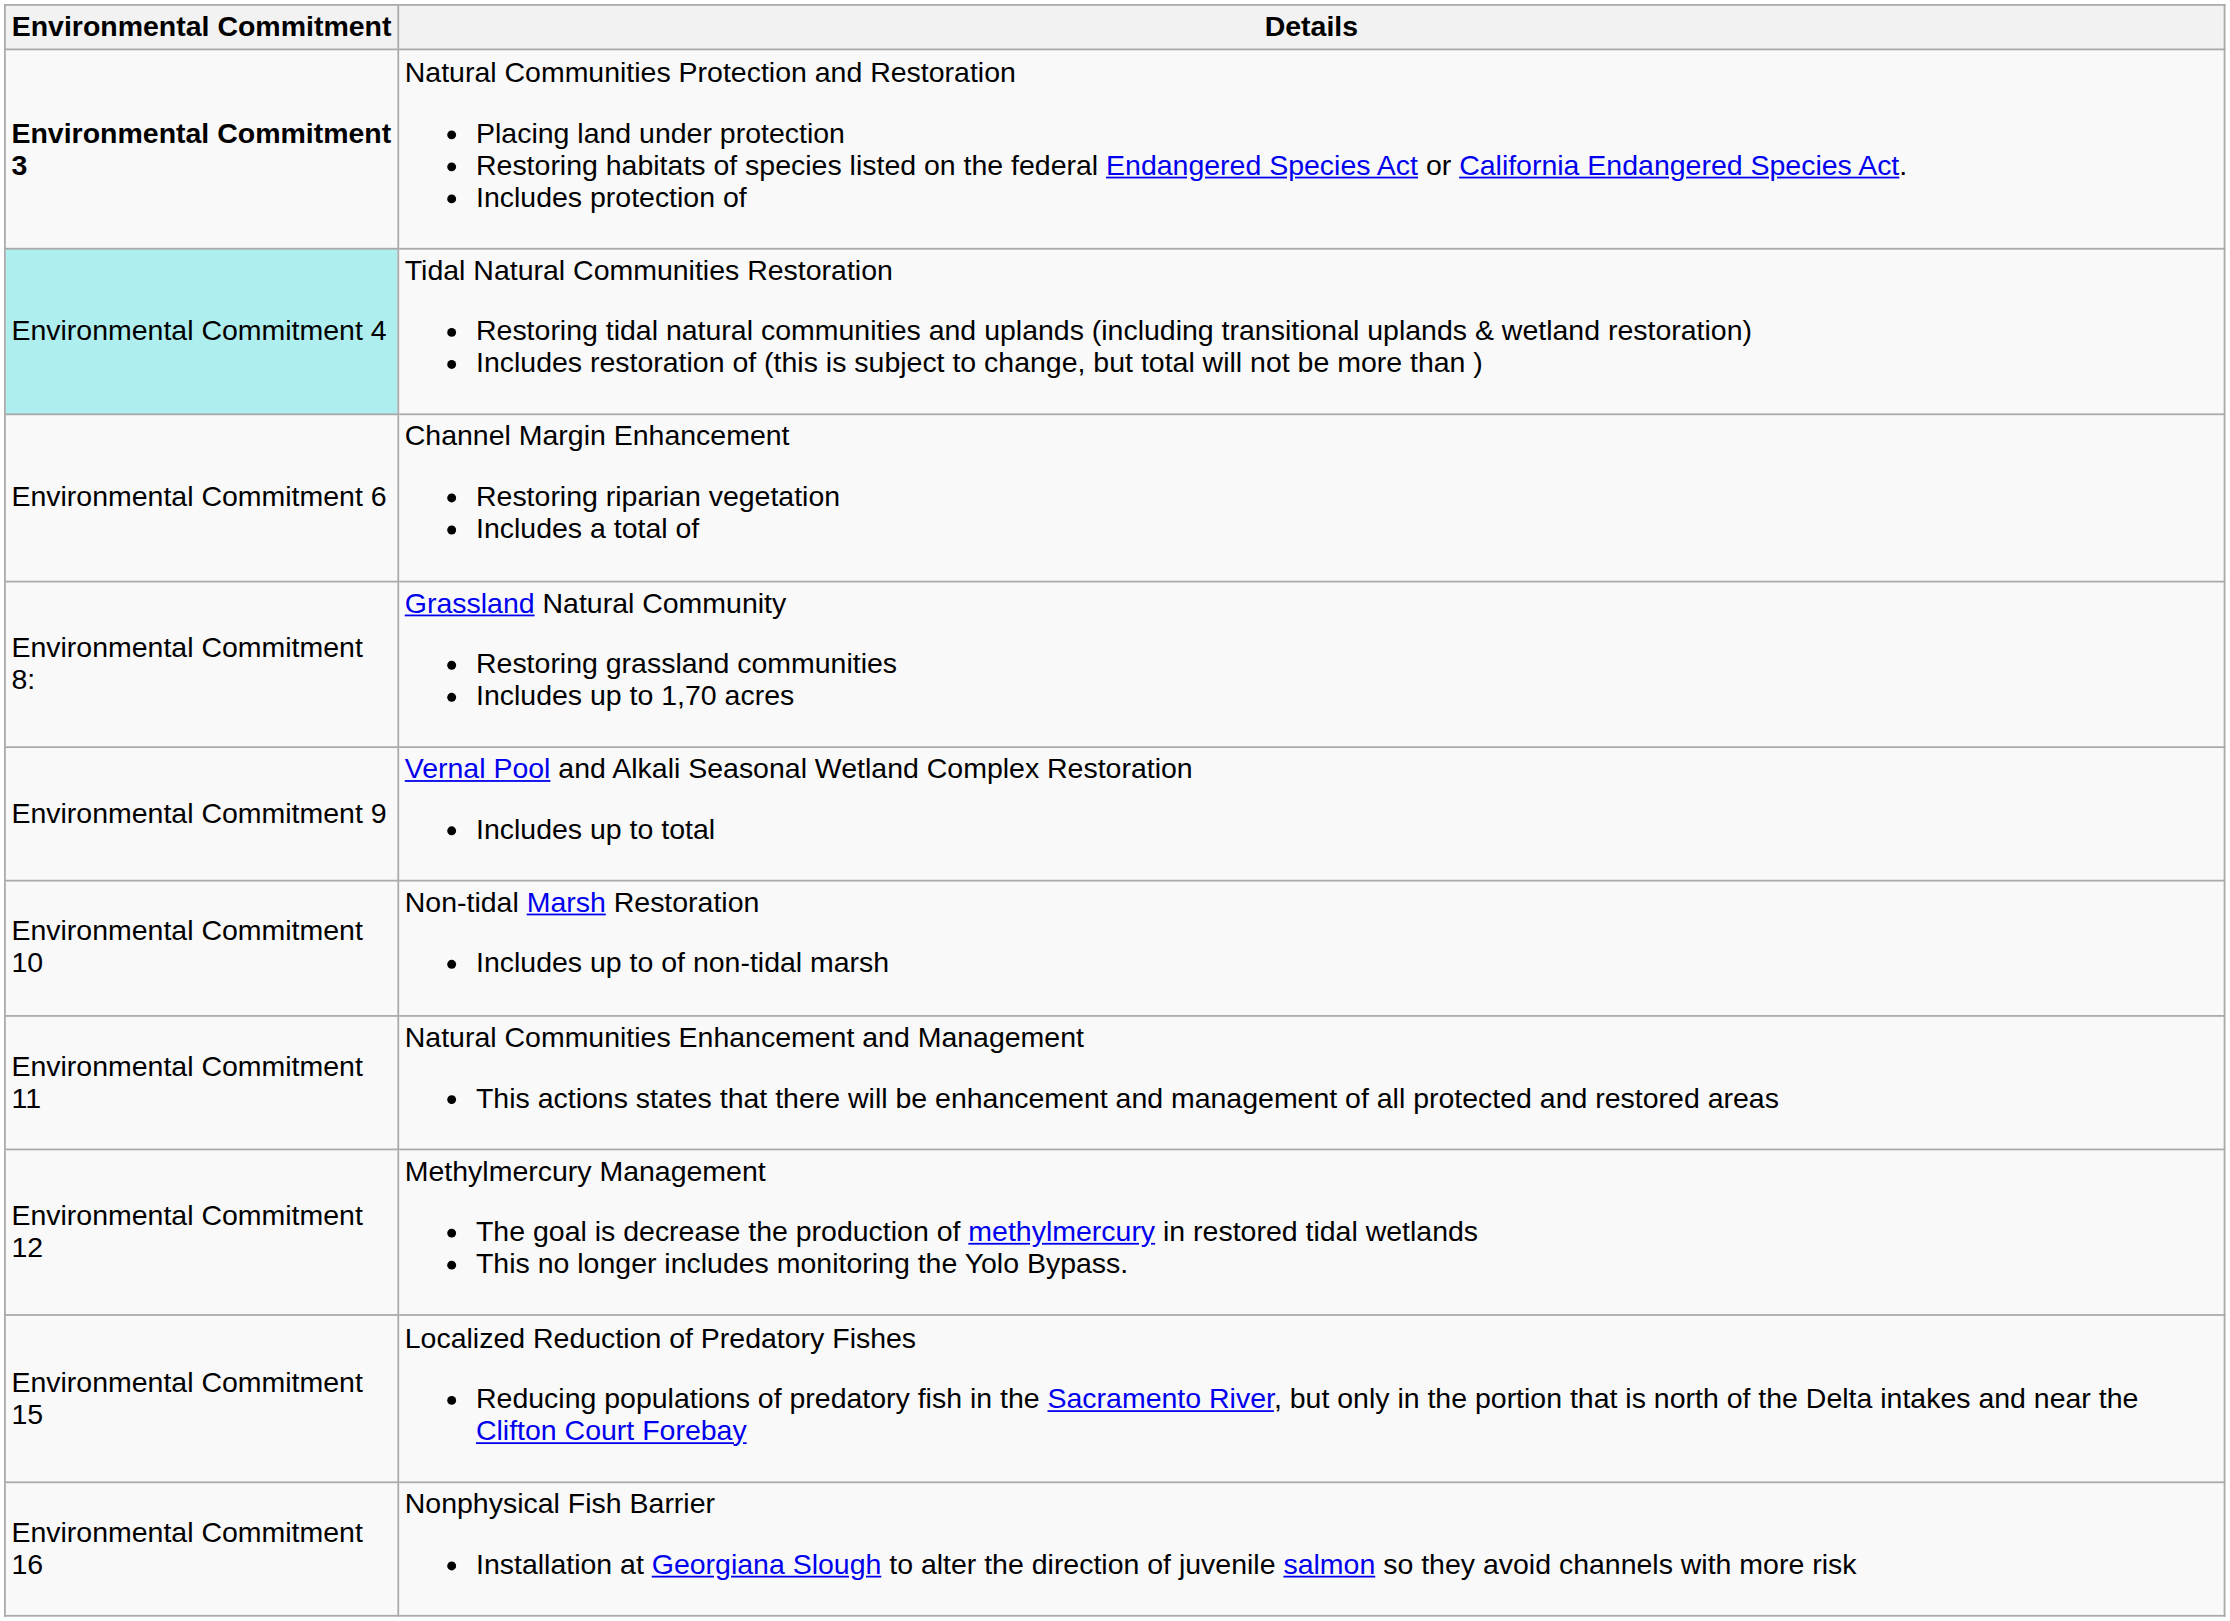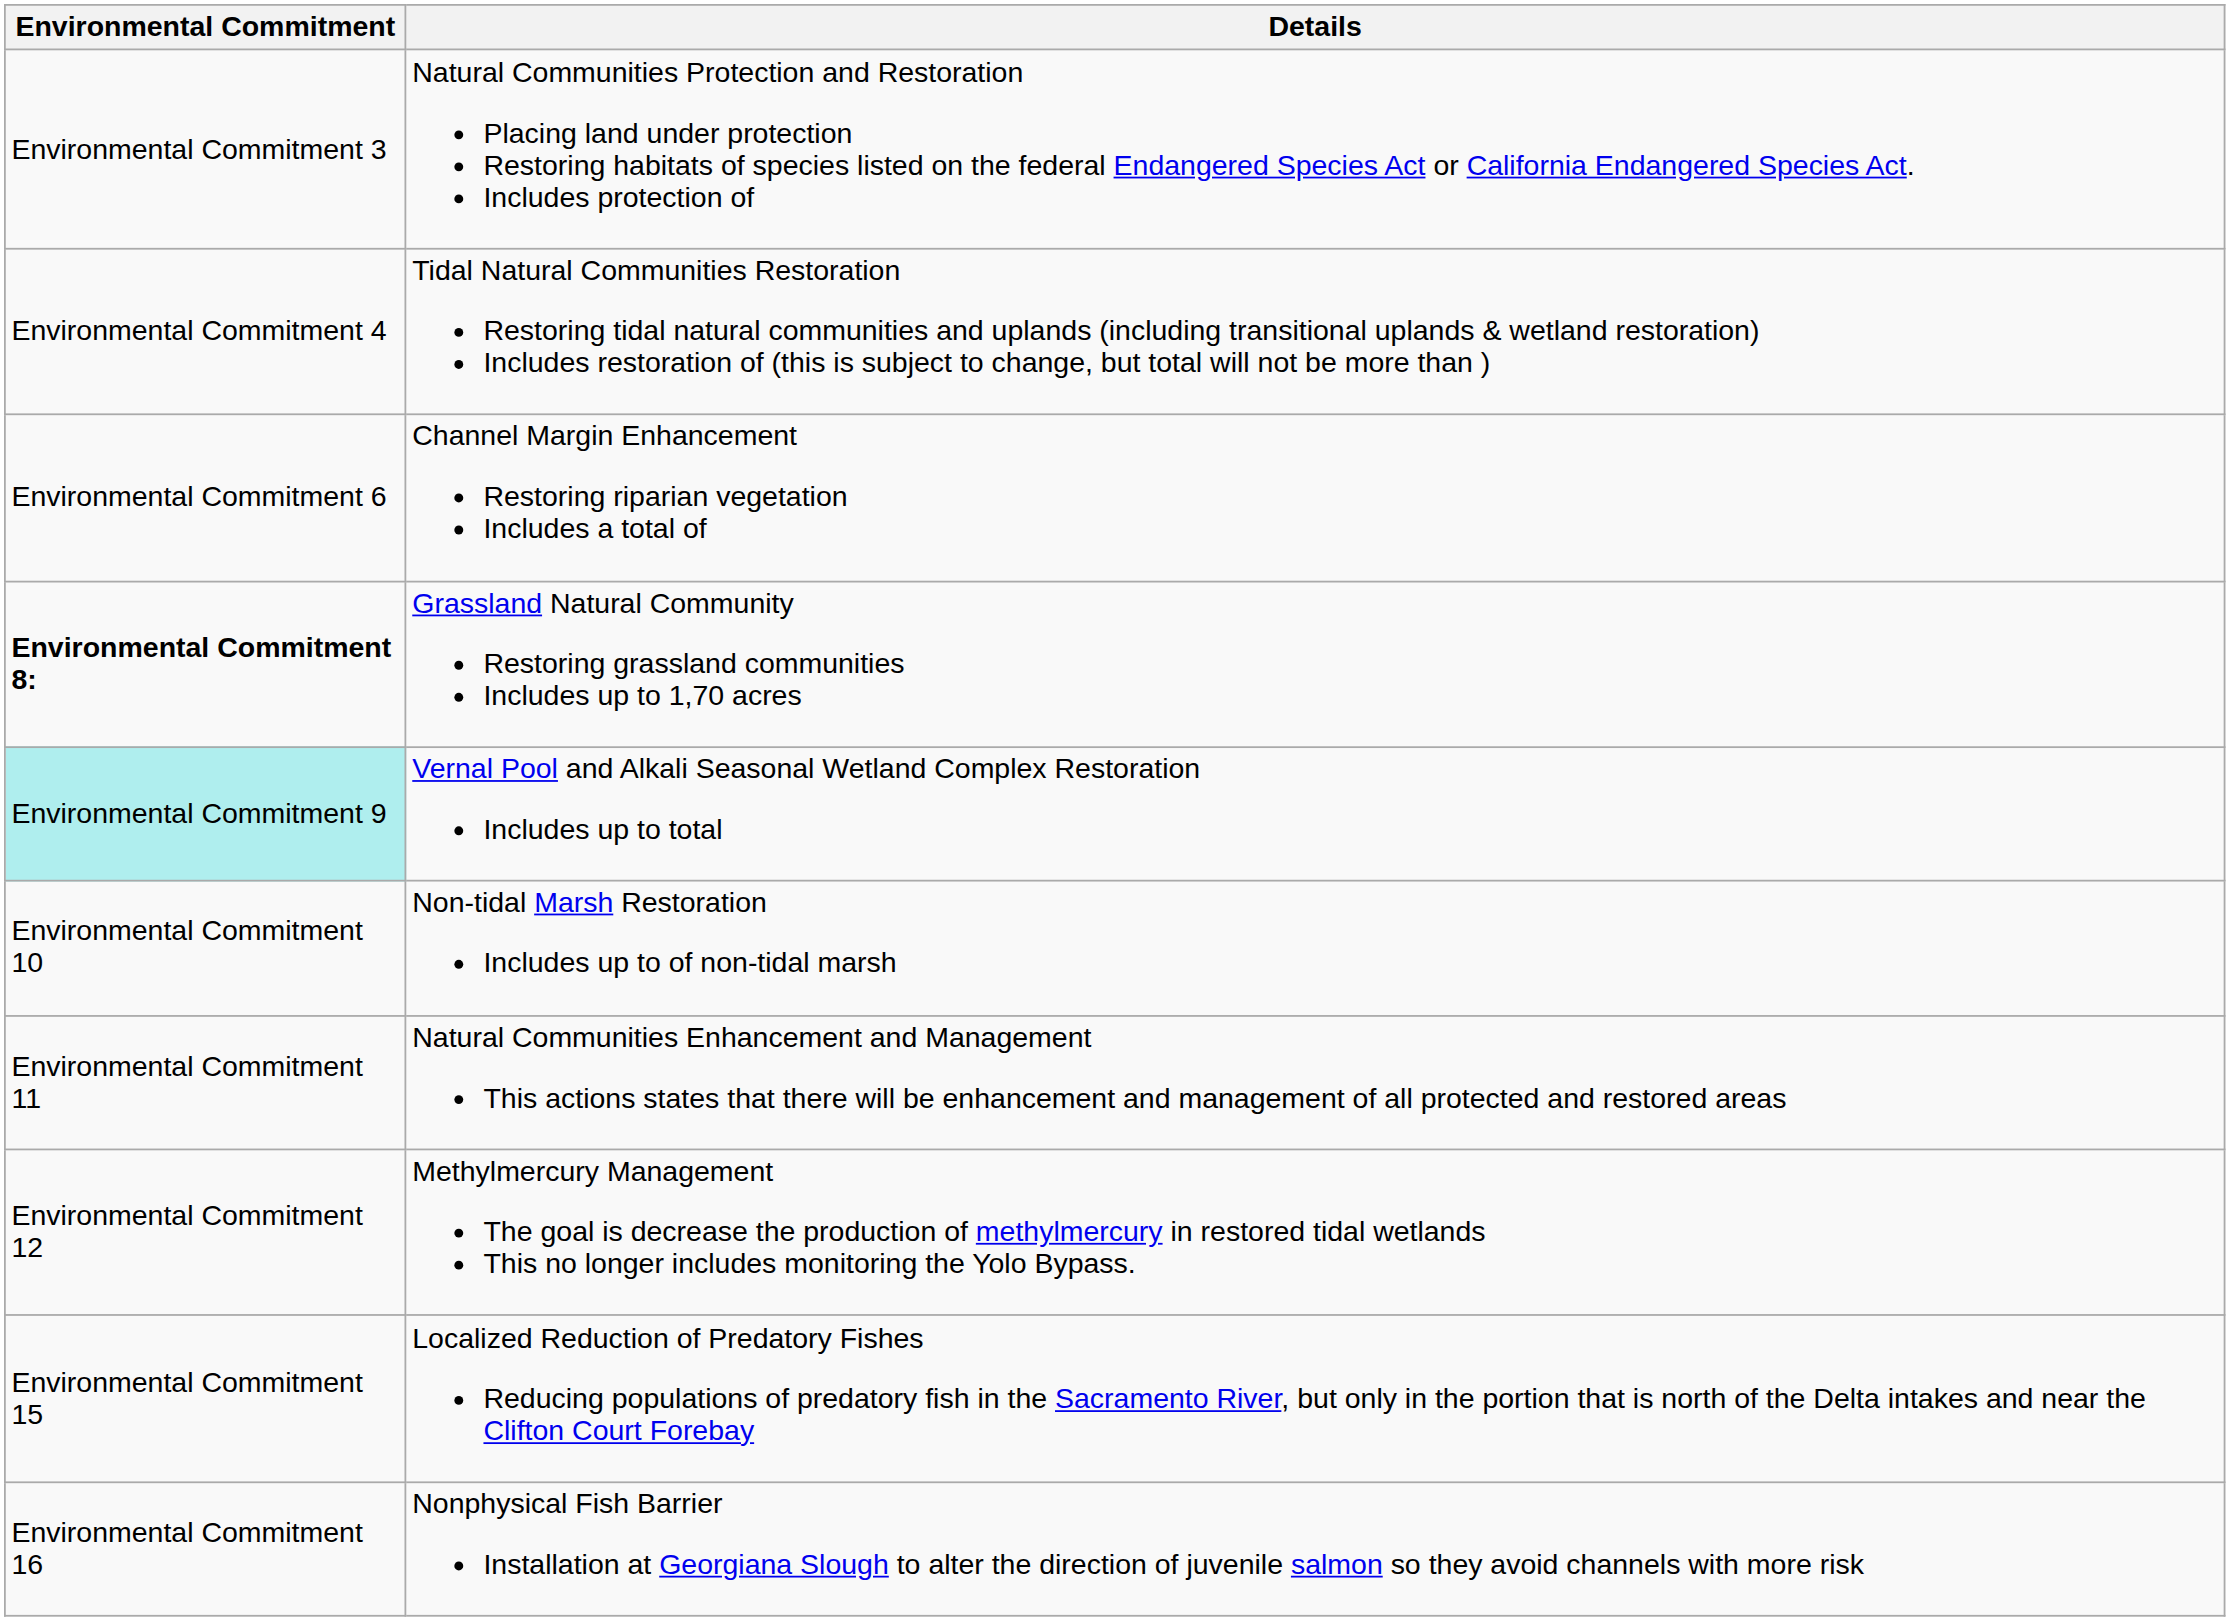Environmental Commitment 3 | Environmental Commitment: bold -> normal
Environmental Commitment 4 | Environmental Commitment: paleturquoise background -> no background
Environmental Commitment 8: | Environmental Commitment: normal -> bold
Environmental Commitment 9 | Environmental Commitment: no background -> paleturquoise background
